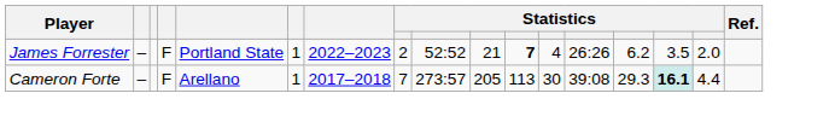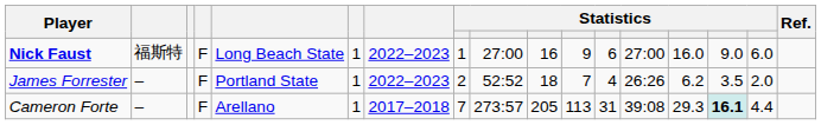+ row: Nick Faust | 福斯特 | F | Long Beach State | 1 | 2022–2023 | 1 | 27:00 | 16 | 9 | 6 | 27:00 | 16.0 | 9.0 | 6.0
James Forrester | column 10: 21 -> 18
James Forrester | column 11: bold -> normal
Cameron Forte | column 12: 30 -> 31
